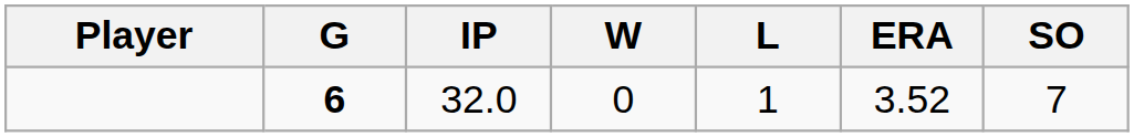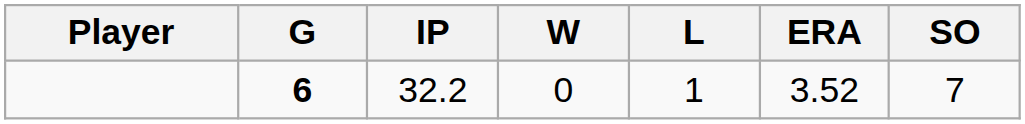row 2 | IP: 32.0 -> 32.2
